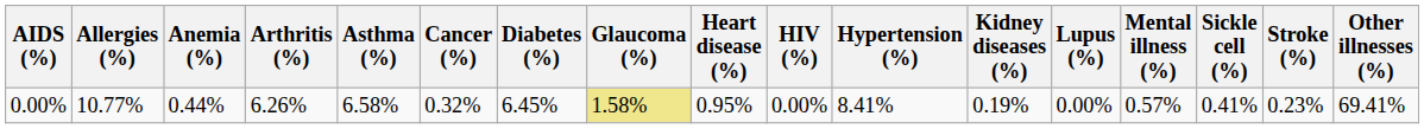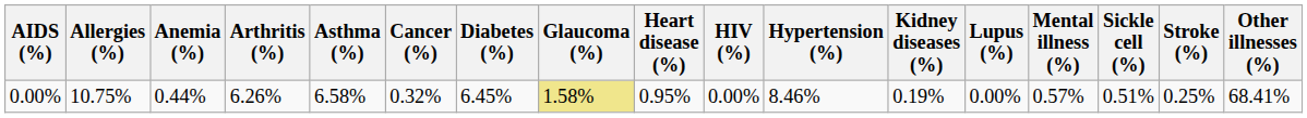row 2 | Allergies (%): 10.77% -> 10.75%
row 2 | Hypertension (%): 8.41% -> 8.46%
row 2 | Sickle cell (%): 0.41% -> 0.51%
row 2 | Stroke (%): 0.23% -> 0.25%
row 2 | Other illnesses (%): 69.41% -> 68.41%
